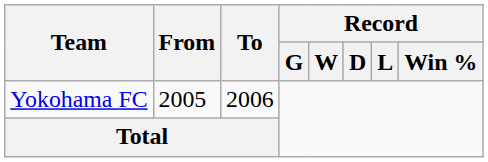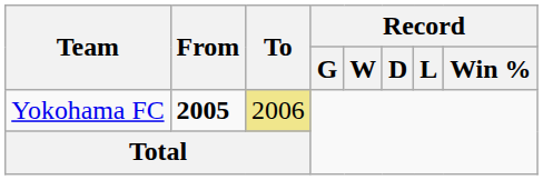Yokohama FC | From: normal -> bold
Yokohama FC | To: no background -> khaki background
